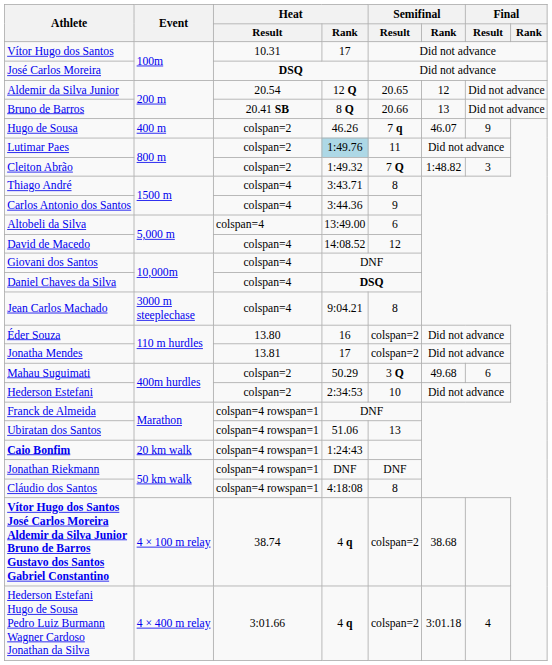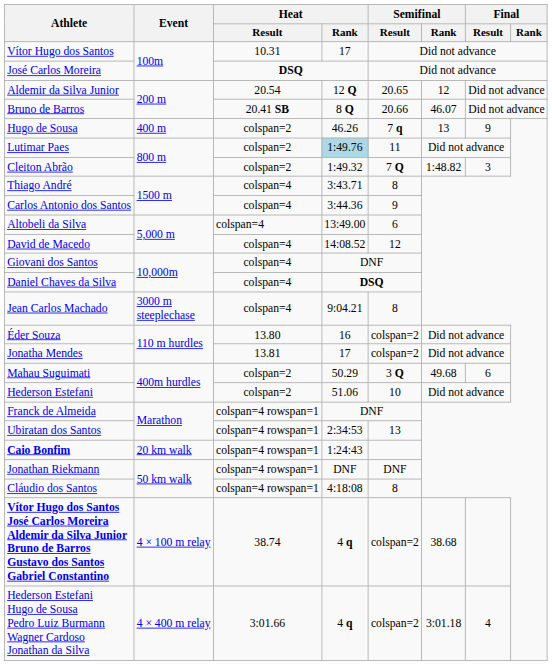Bruno de Barros | Semifinal / Rank: 13 -> 46.07
Hugo de Sousa | Semifinal / Rank: 46.07 -> 13
Hederson Estefani | Heat / Rank: 2:34:53 -> 51.06
Ubiratan dos Santos | Heat / Rank: 51.06 -> 2:34:53
